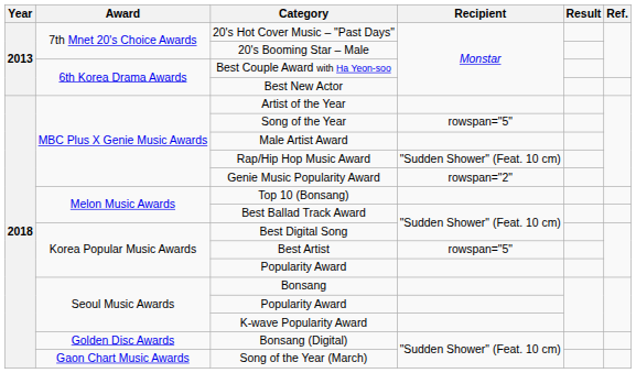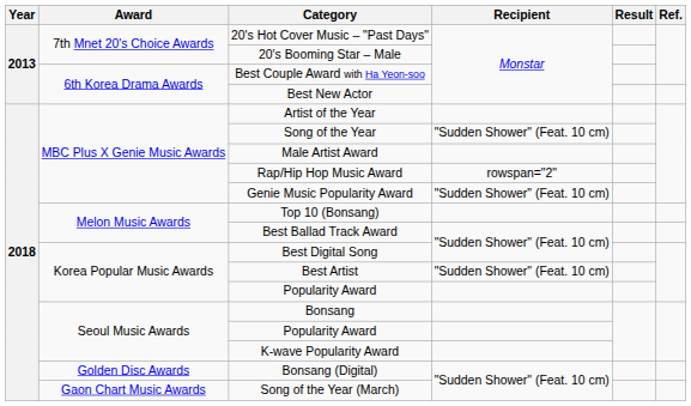Song of the Year | Recipient: rowspan="5" -> "Sudden Shower" (Feat. 10 cm)
Rap/Hip Hop Music Award | Recipient: "Sudden Shower" (Feat. 10 cm) -> rowspan="2"
Genie Music Popularity Award | Recipient: rowspan="2" -> "Sudden Shower" (Feat. 10 cm)
Best Artist | Recipient: rowspan="5" -> "Sudden Shower" (Feat. 10 cm)
